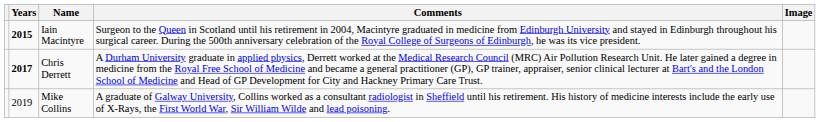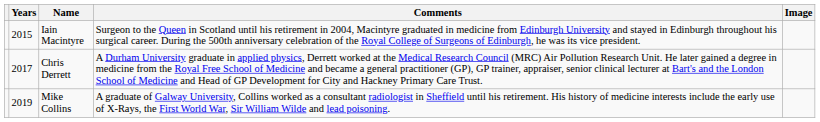Iain Macintyre | Years: bold -> normal
Chris Derrett | Years: bold -> normal
